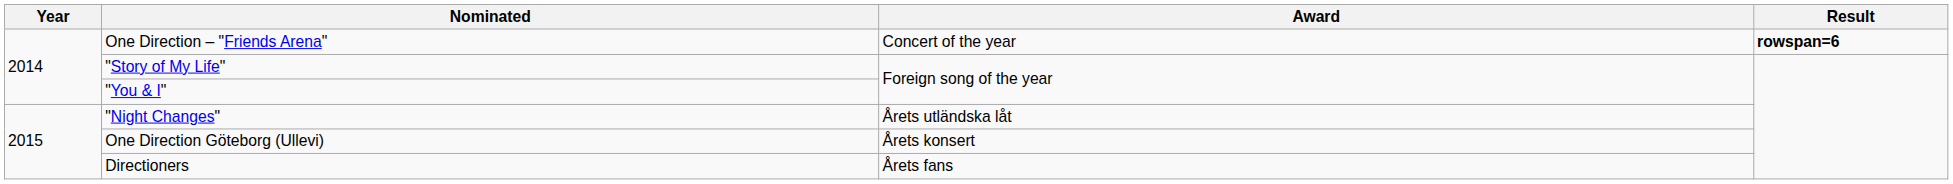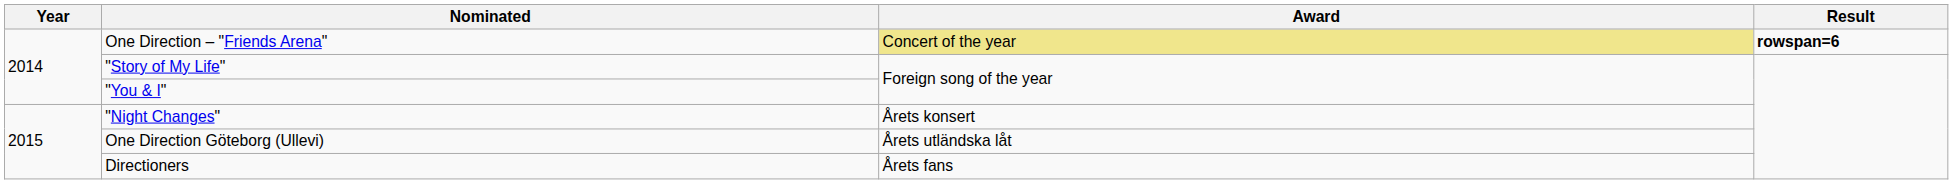One Direction – "Friends Arena" | Award: no background -> khaki background
"Night Changes" | Award: Årets utländska låt -> Årets konsert
One Direction Göteborg (Ullevi) | Award: Årets konsert -> Årets utländska låt
